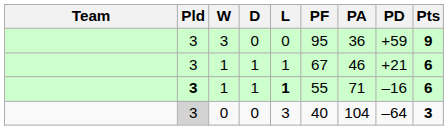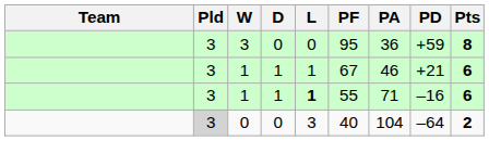row 2 | Pts: 9 -> 8
row 4 | Pld: bold -> normal
row 5 | Pts: 3 -> 2
